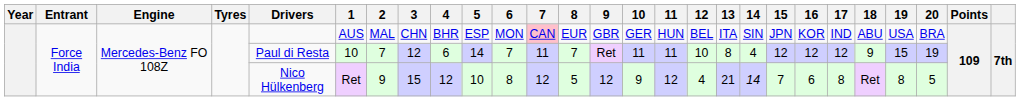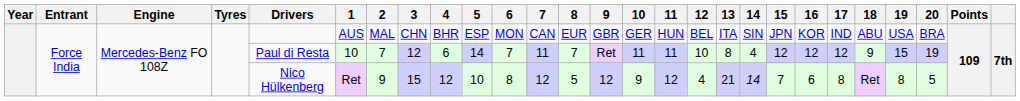row 2 | 7: pink background -> no background
